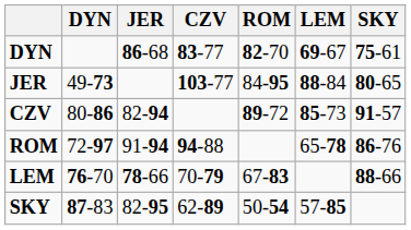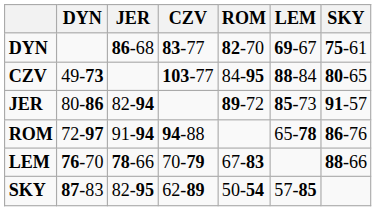row 3 | column 1: JER -> CZV
row 4 | column 1: CZV -> JER
